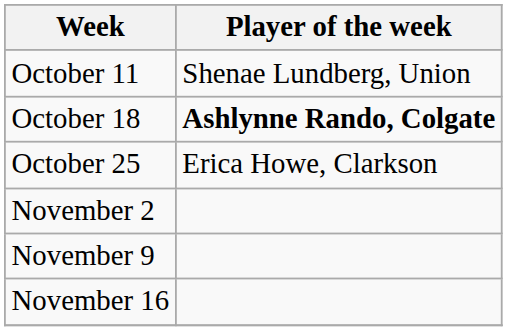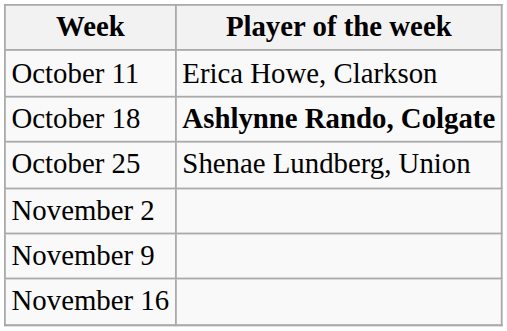October 11 | Player of the week: Shenae Lundberg, Union -> Erica Howe, Clarkson
October 25 | Player of the week: Erica Howe, Clarkson -> Shenae Lundberg, Union
